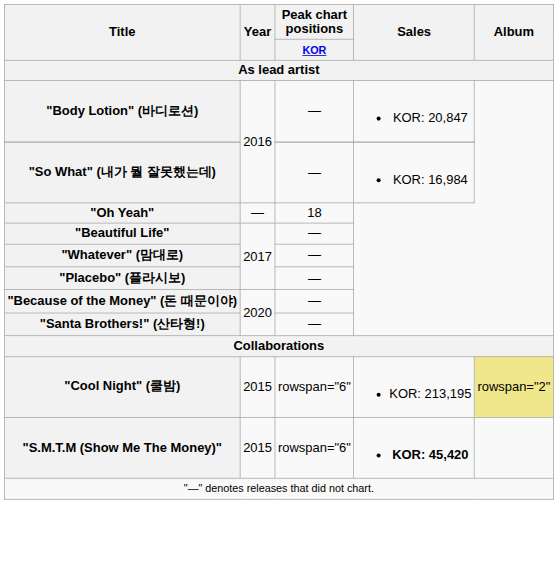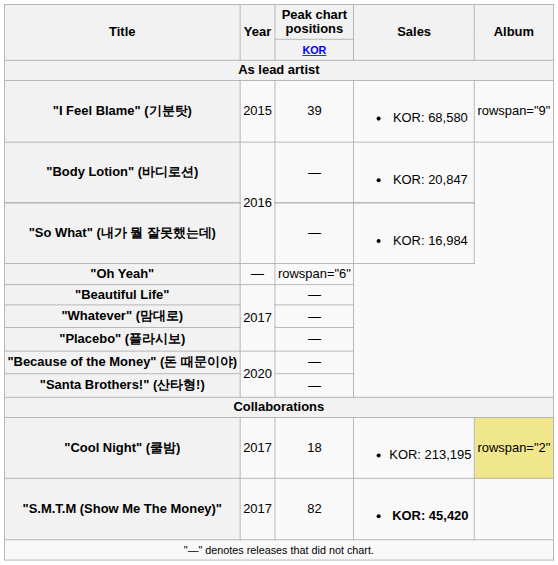+ row: "I Feel Blame" (기분탓) | 2015 | 39 | KOR: 68,580 | rowspan="9"
"Oh Yeah" | Peak chart positions / KOR: 18 -> rowspan="6"
"Cool Night" (쿨밤) | Year: 2015 -> 2017
"Cool Night" (쿨밤) | Peak chart positions / KOR: rowspan="6" -> 18
"S.M.T.M (Show Me The Money)" | Year: 2015 -> 2017
"S.M.T.M (Show Me The Money)" | Peak chart positions / KOR: rowspan="6" -> 82
